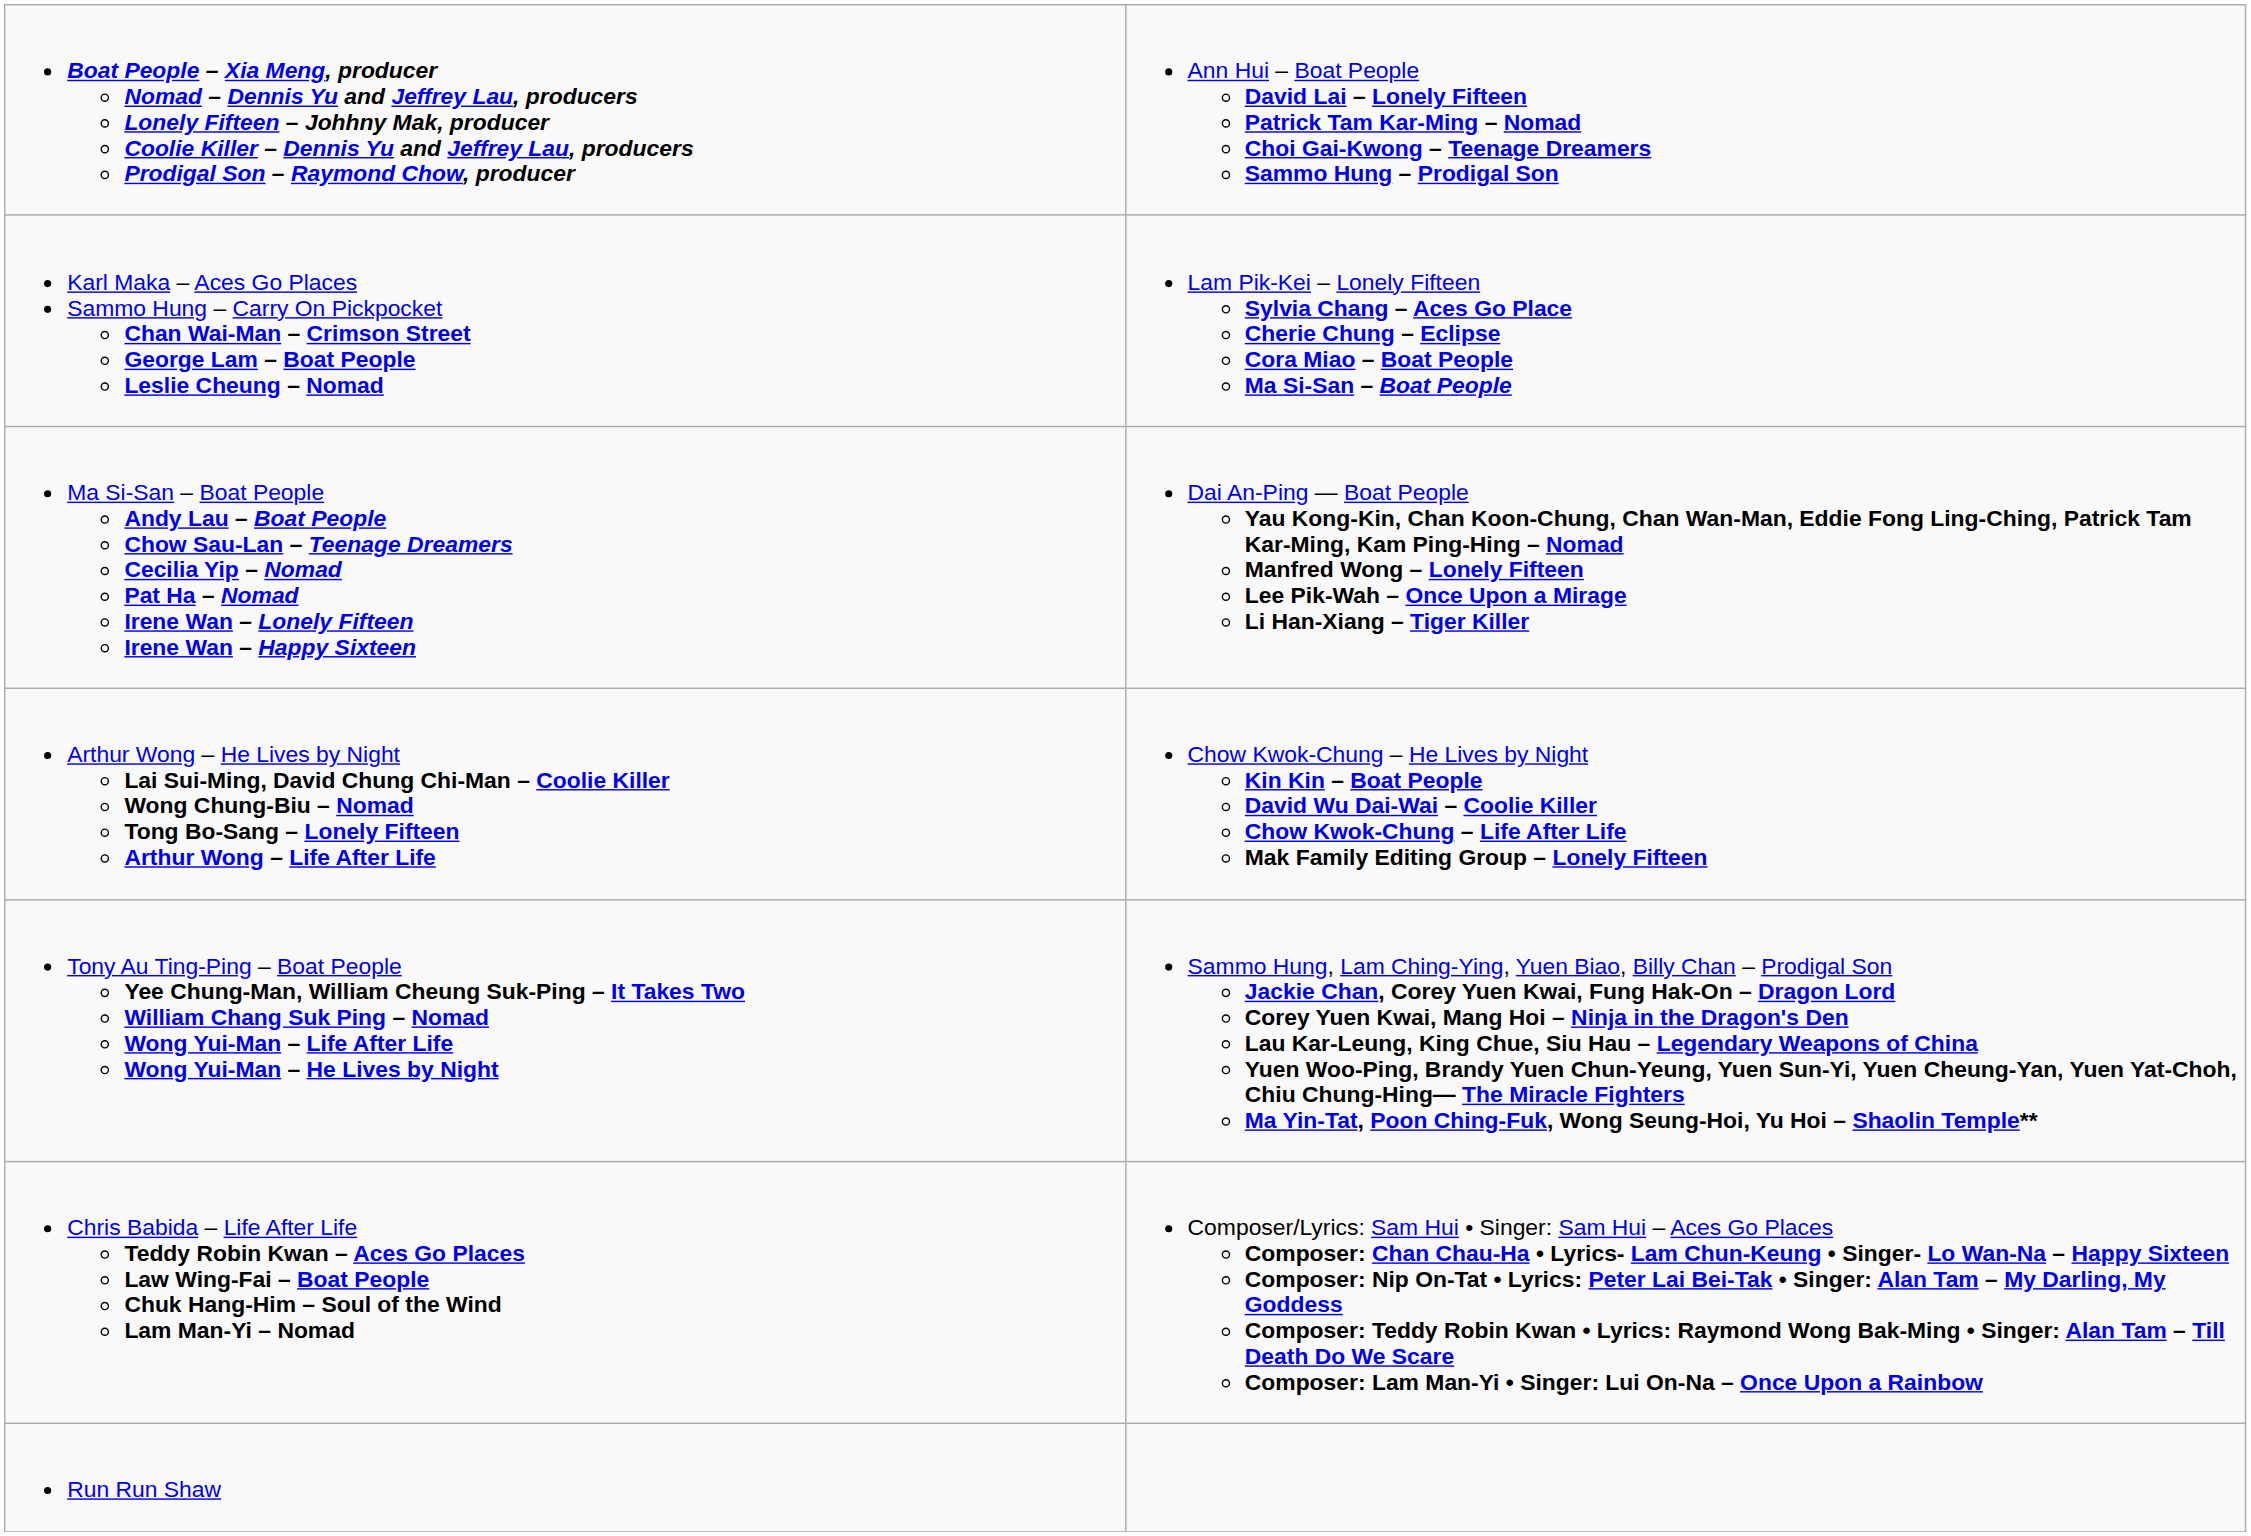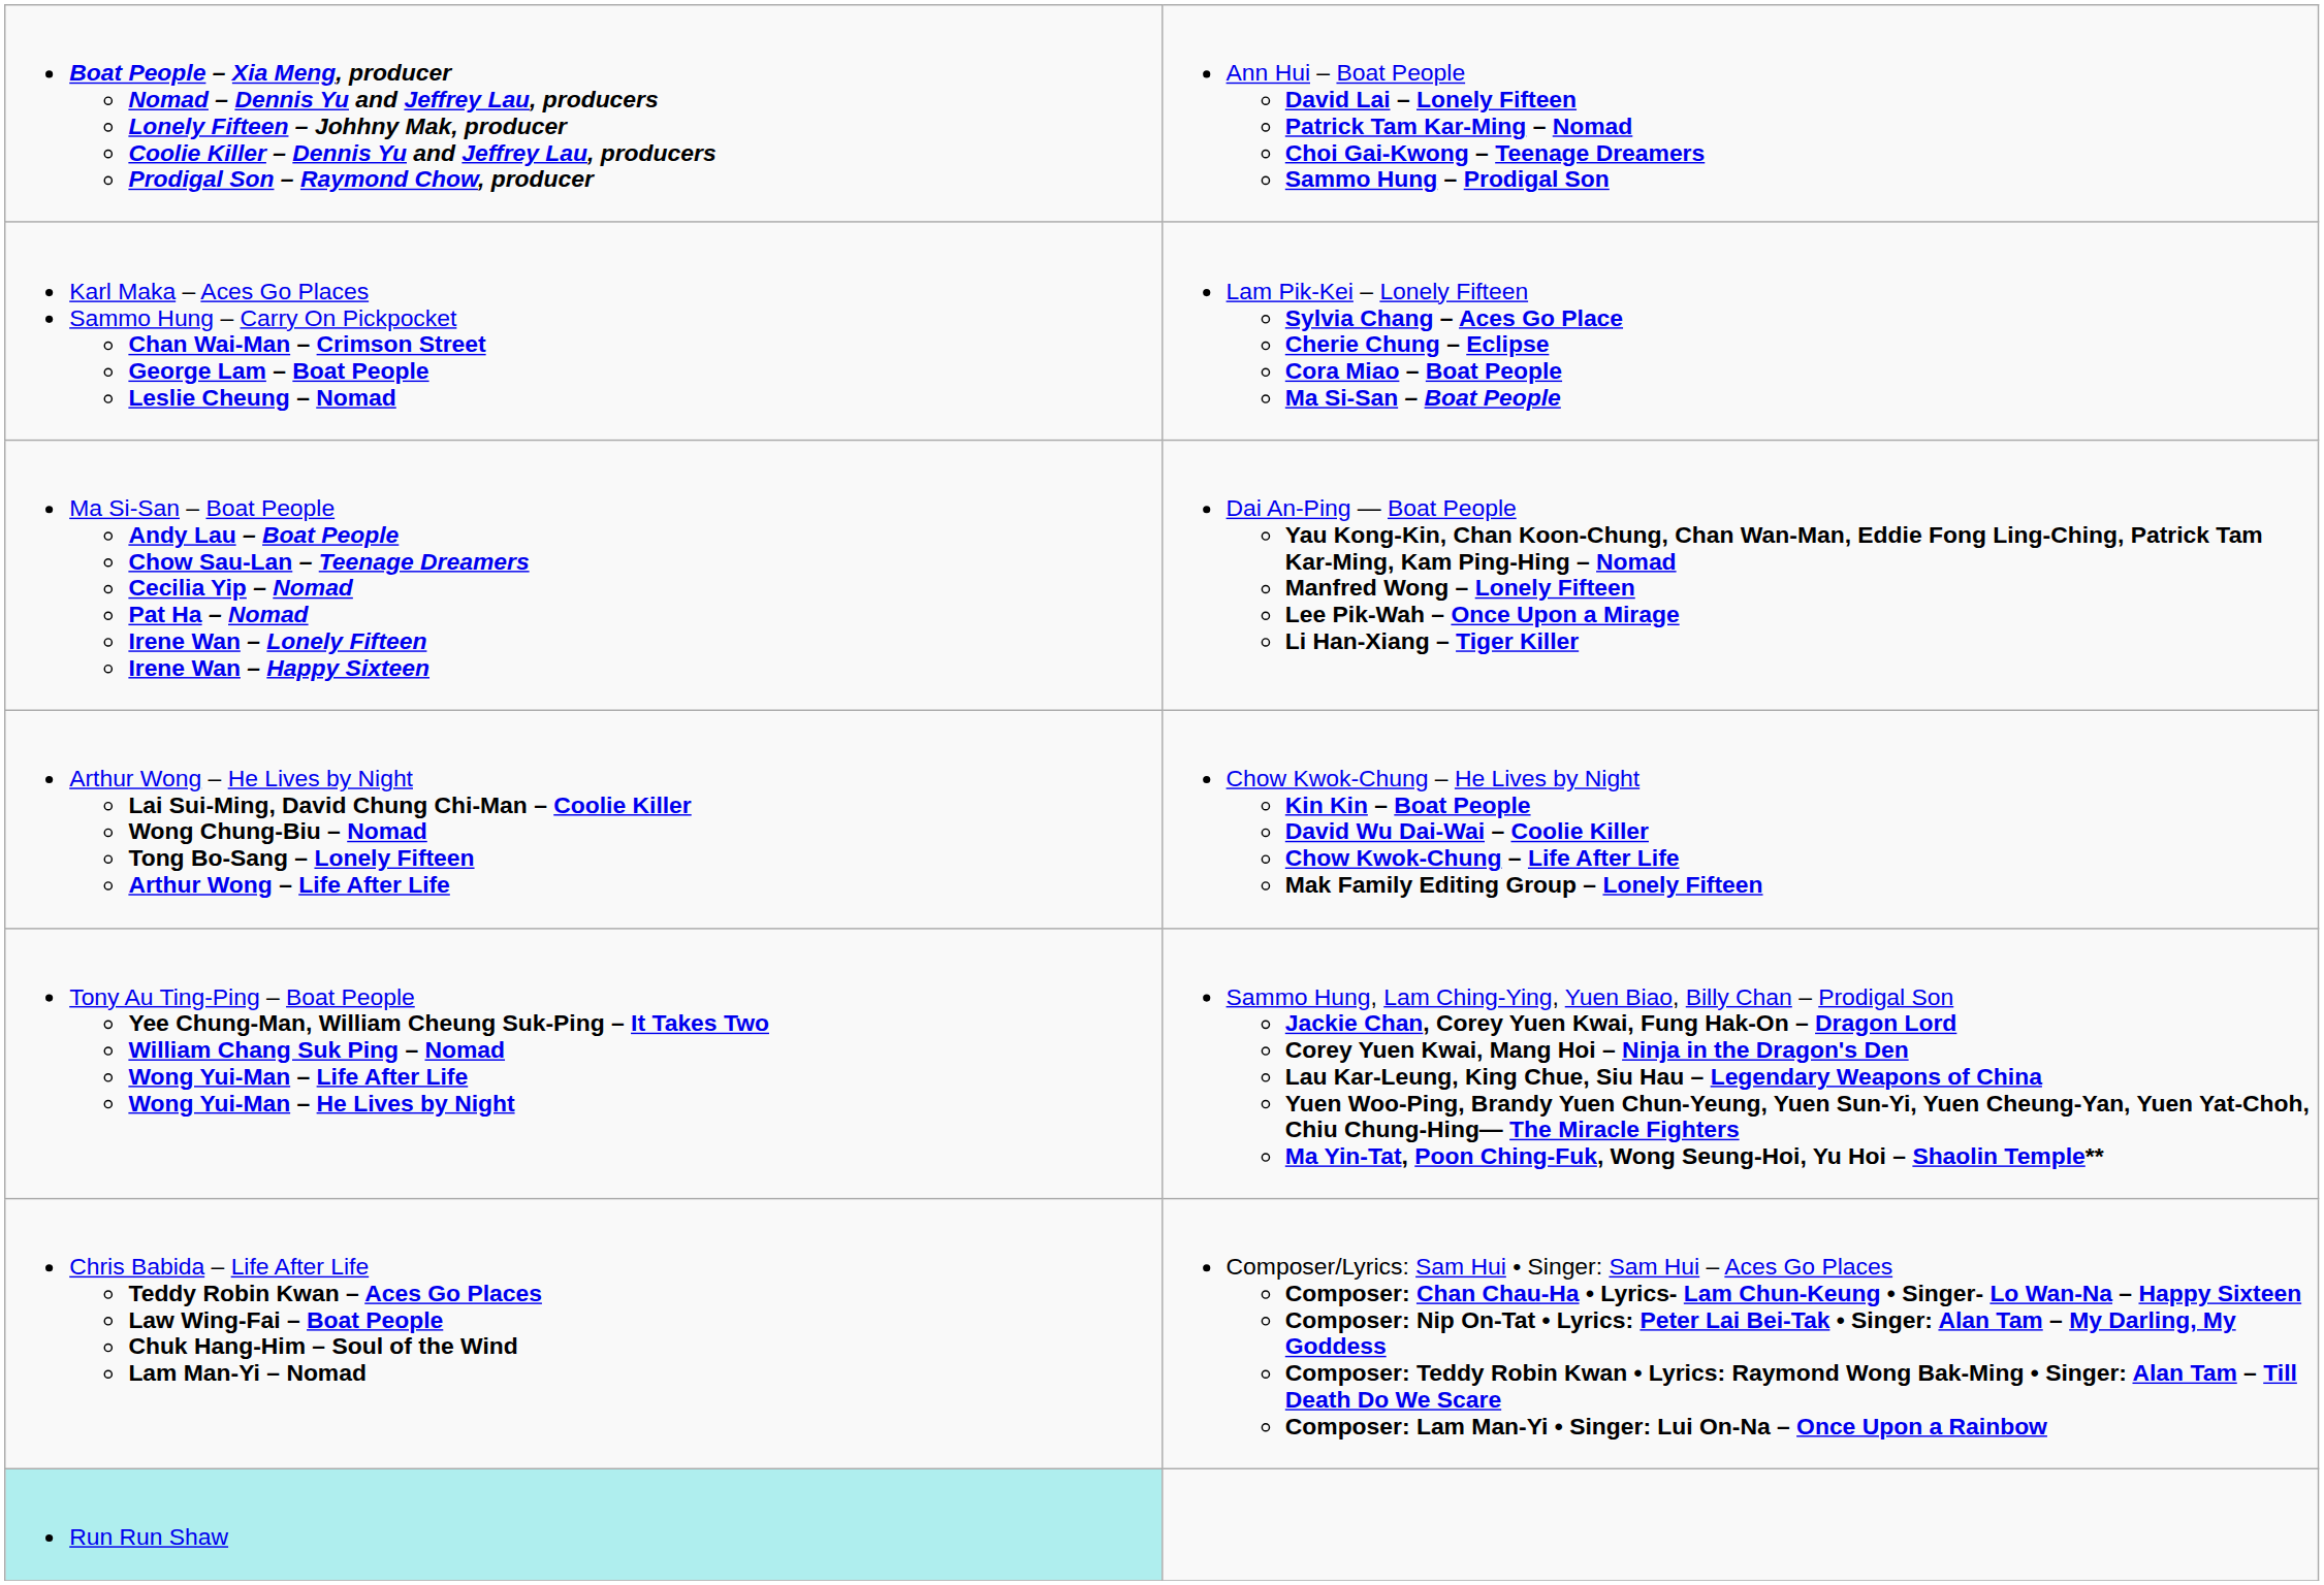Run Run Shaw | column 1: no background -> paleturquoise background
